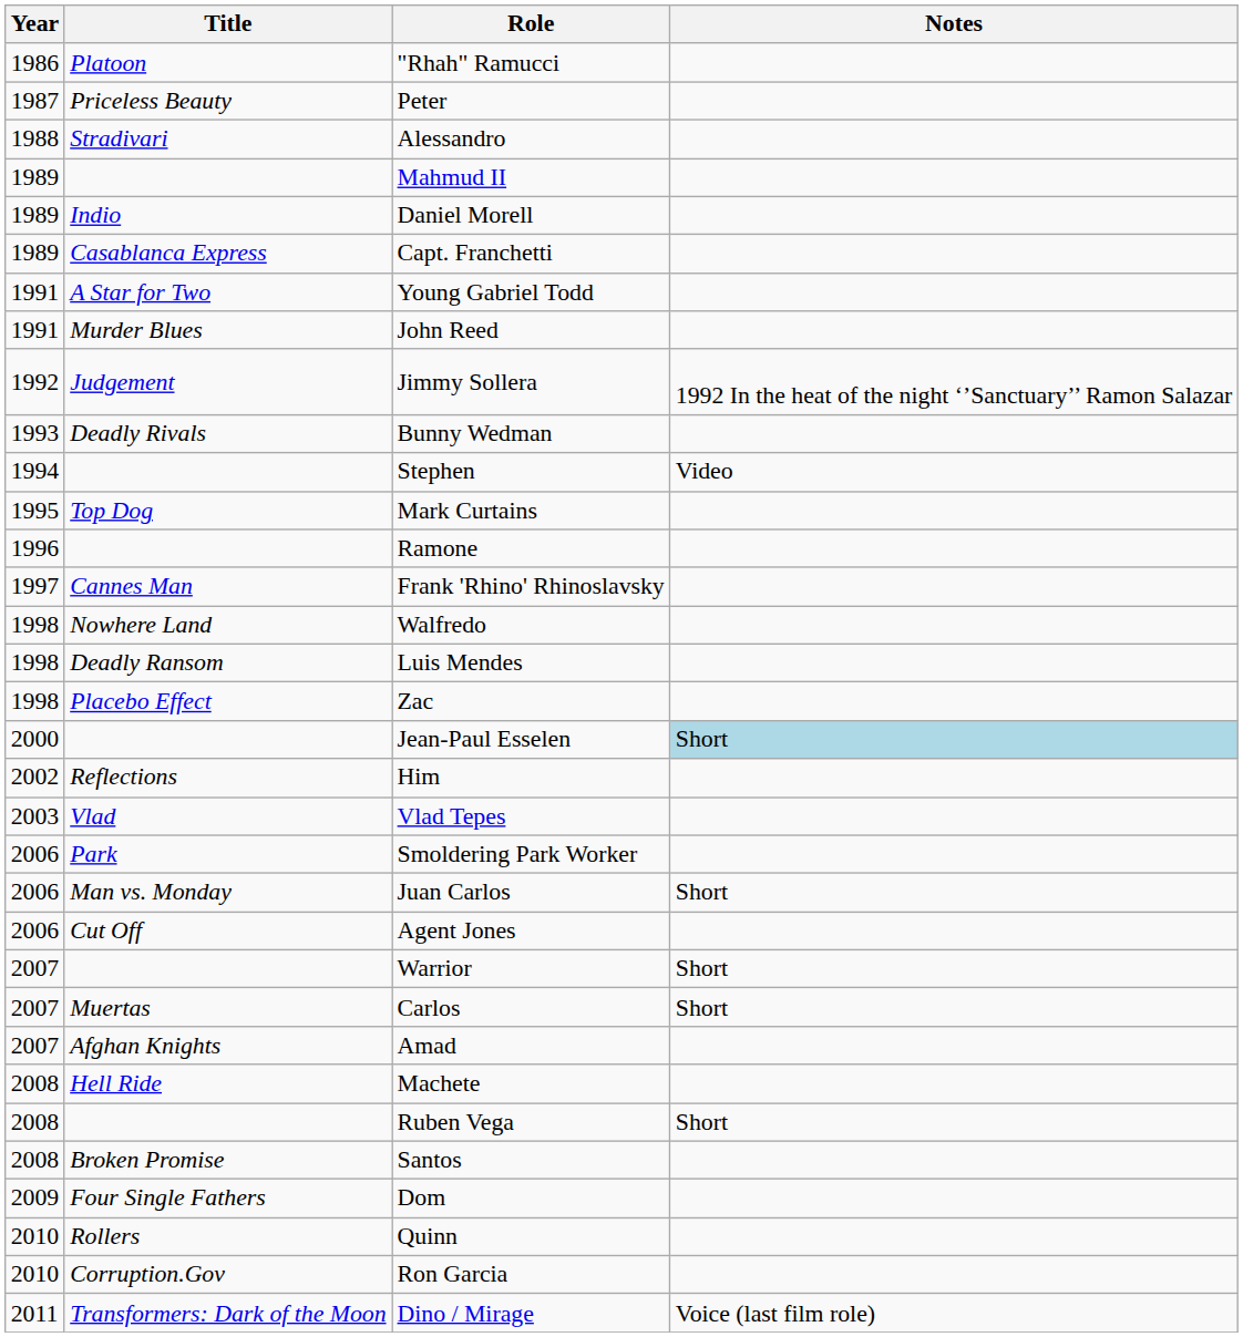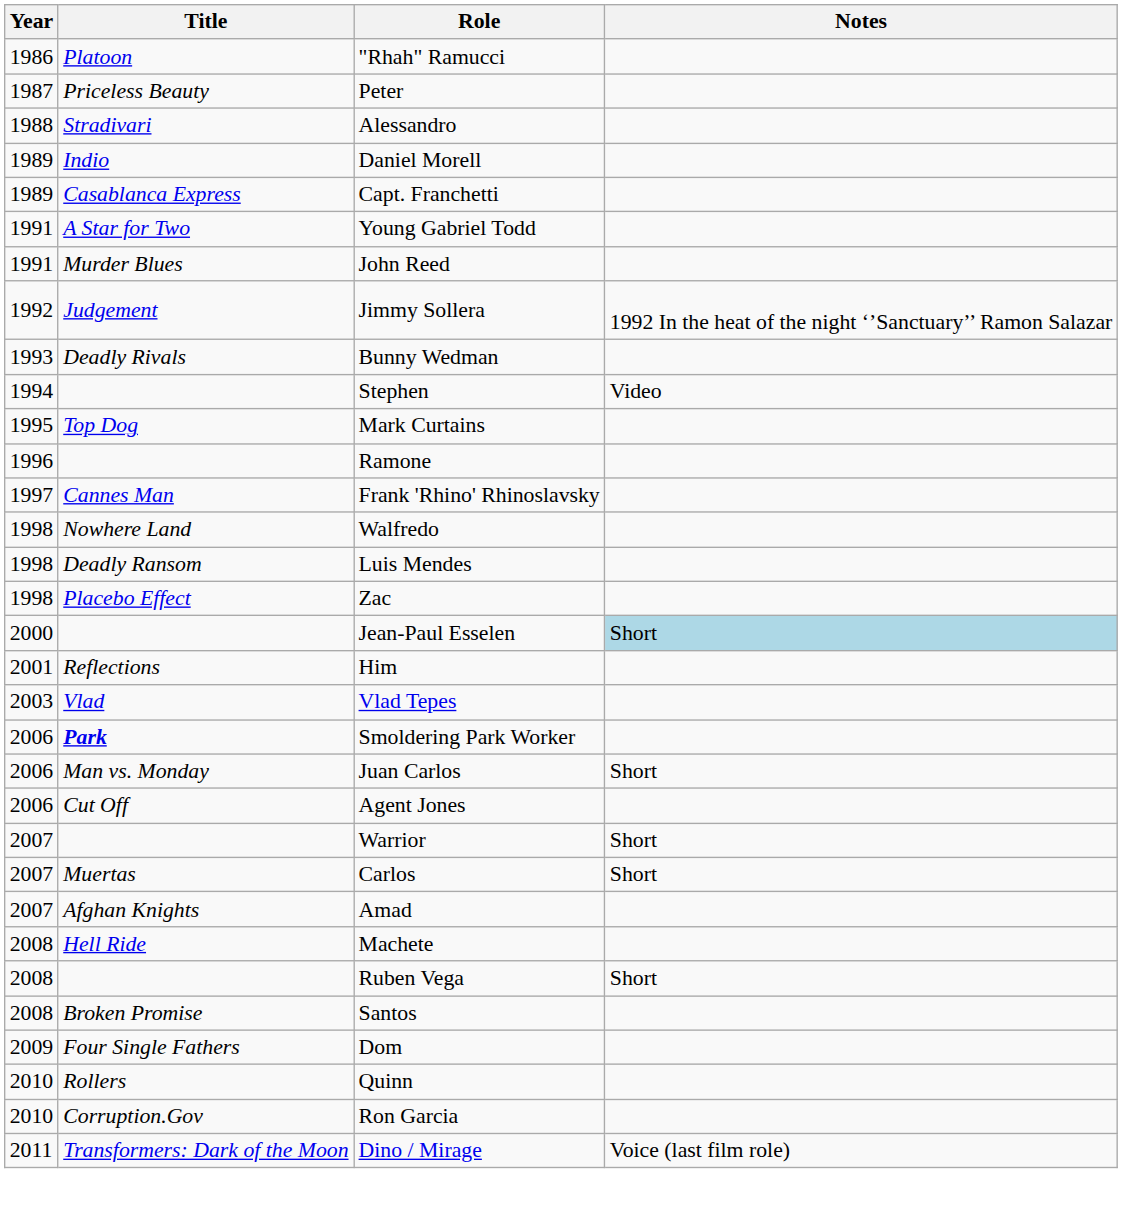- row: 1989 | Mahmud II
Him | Year: 2002 -> 2001
Smoldering Park Worker | Title: normal -> bold
